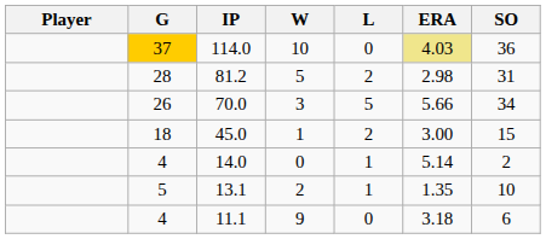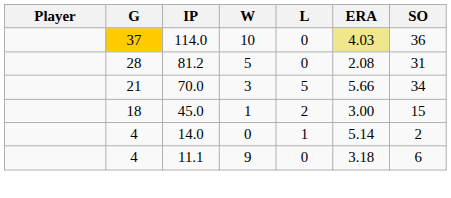81.2 | L: 2 -> 0
81.2 | ERA: 2.98 -> 2.08
70.0 | G: 26 -> 21
- row: 5 | 13.1 | 2 | 1 | 1.35 | 10
